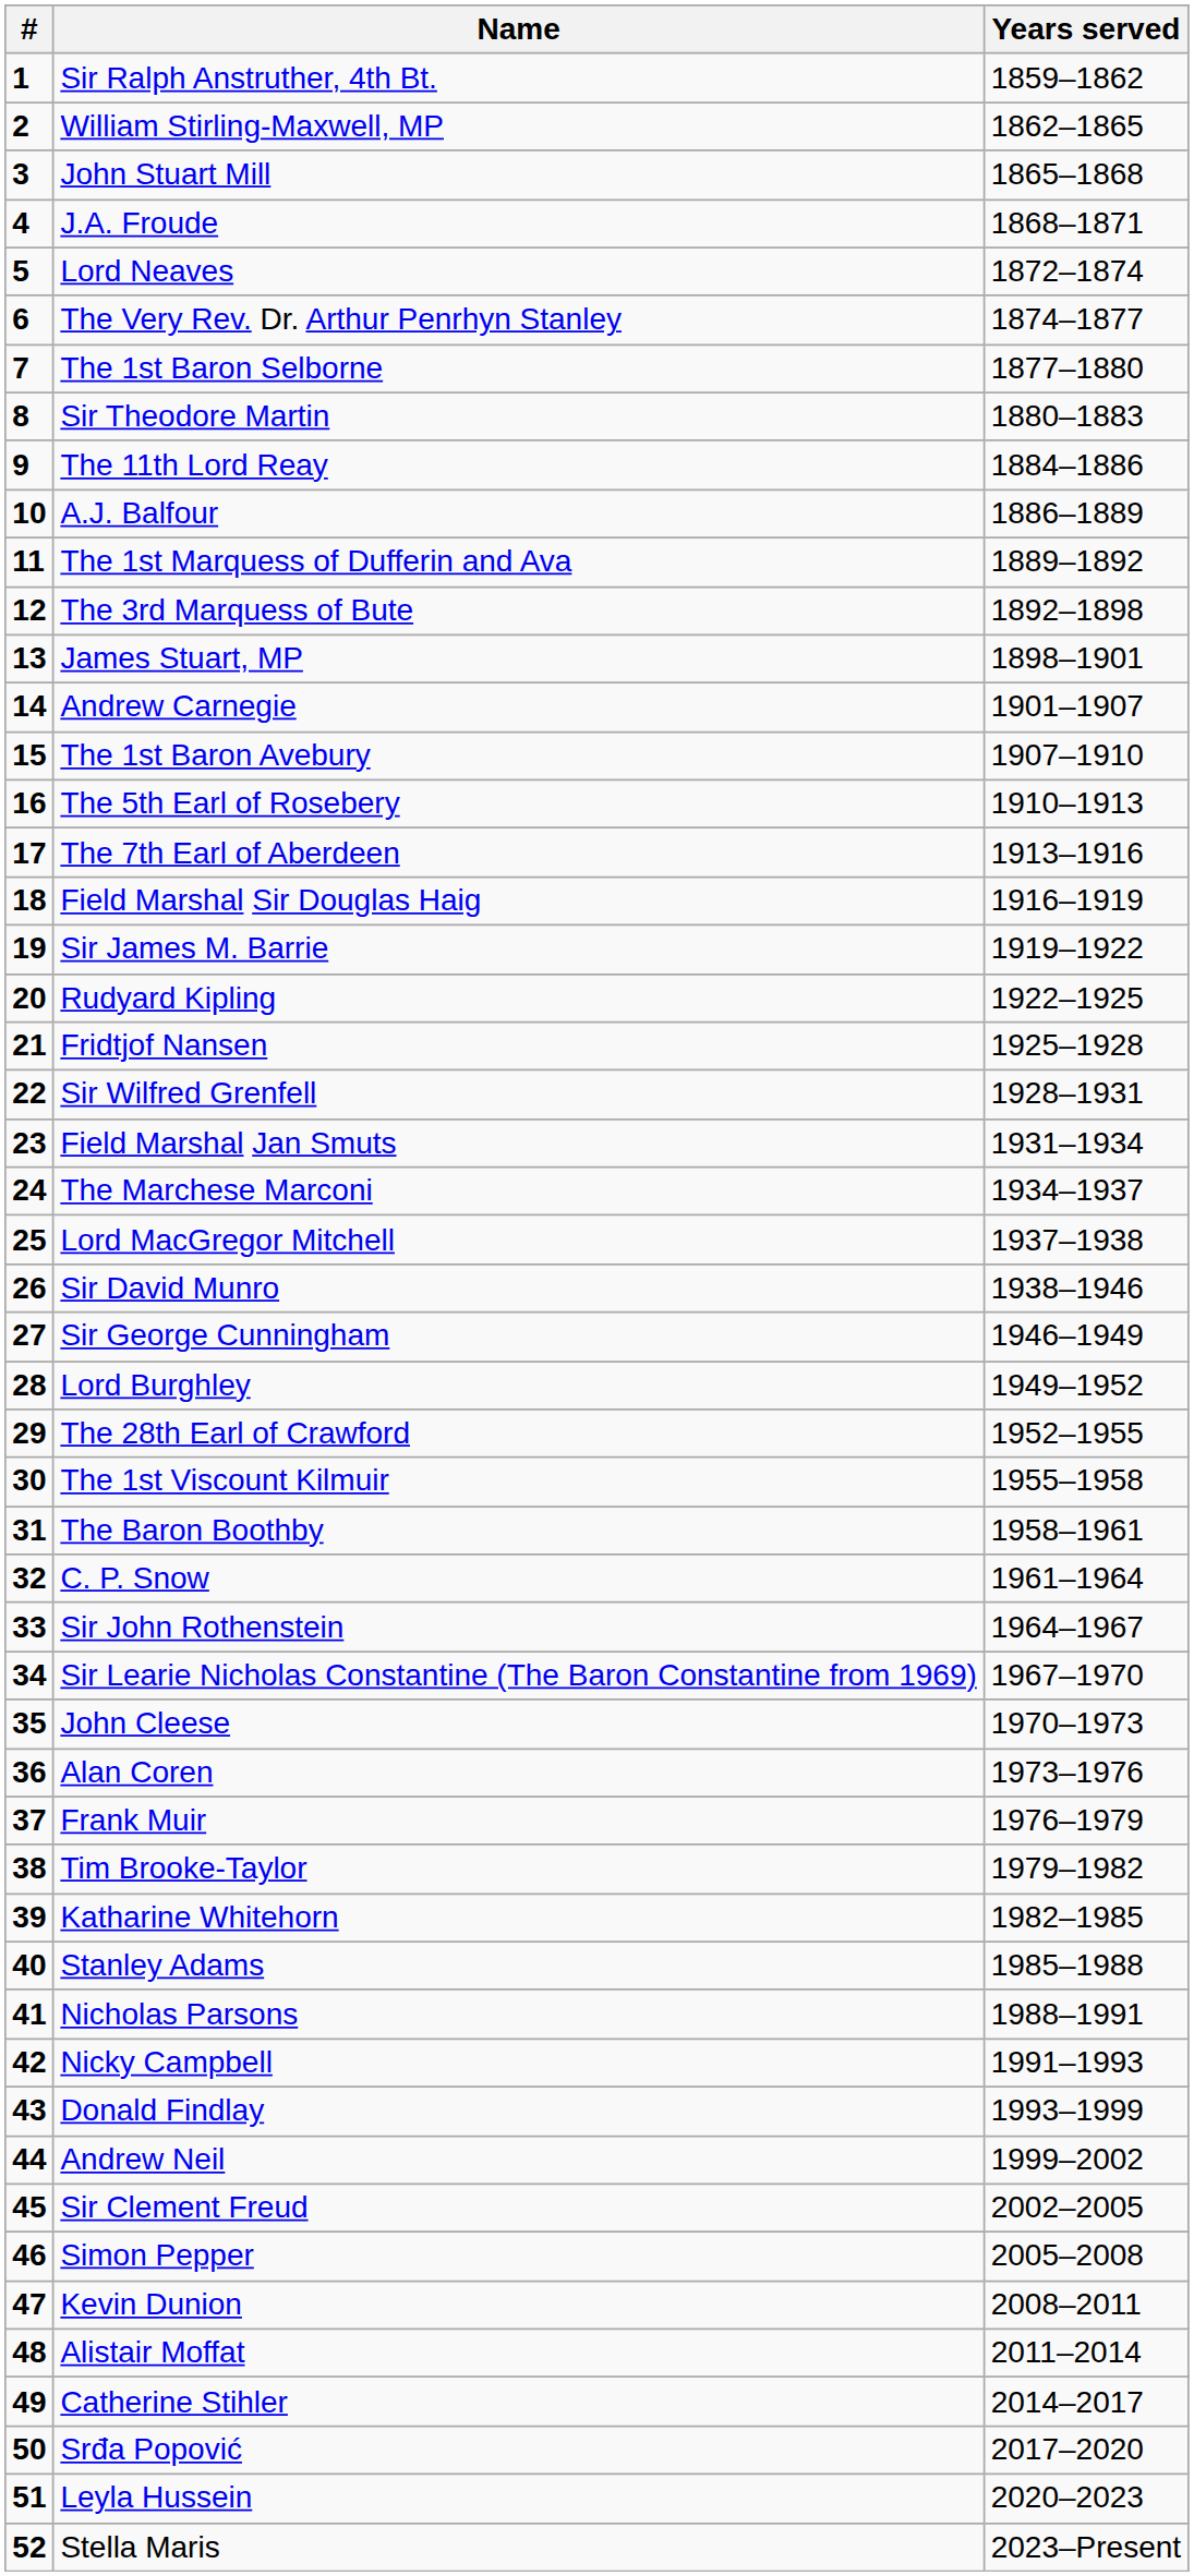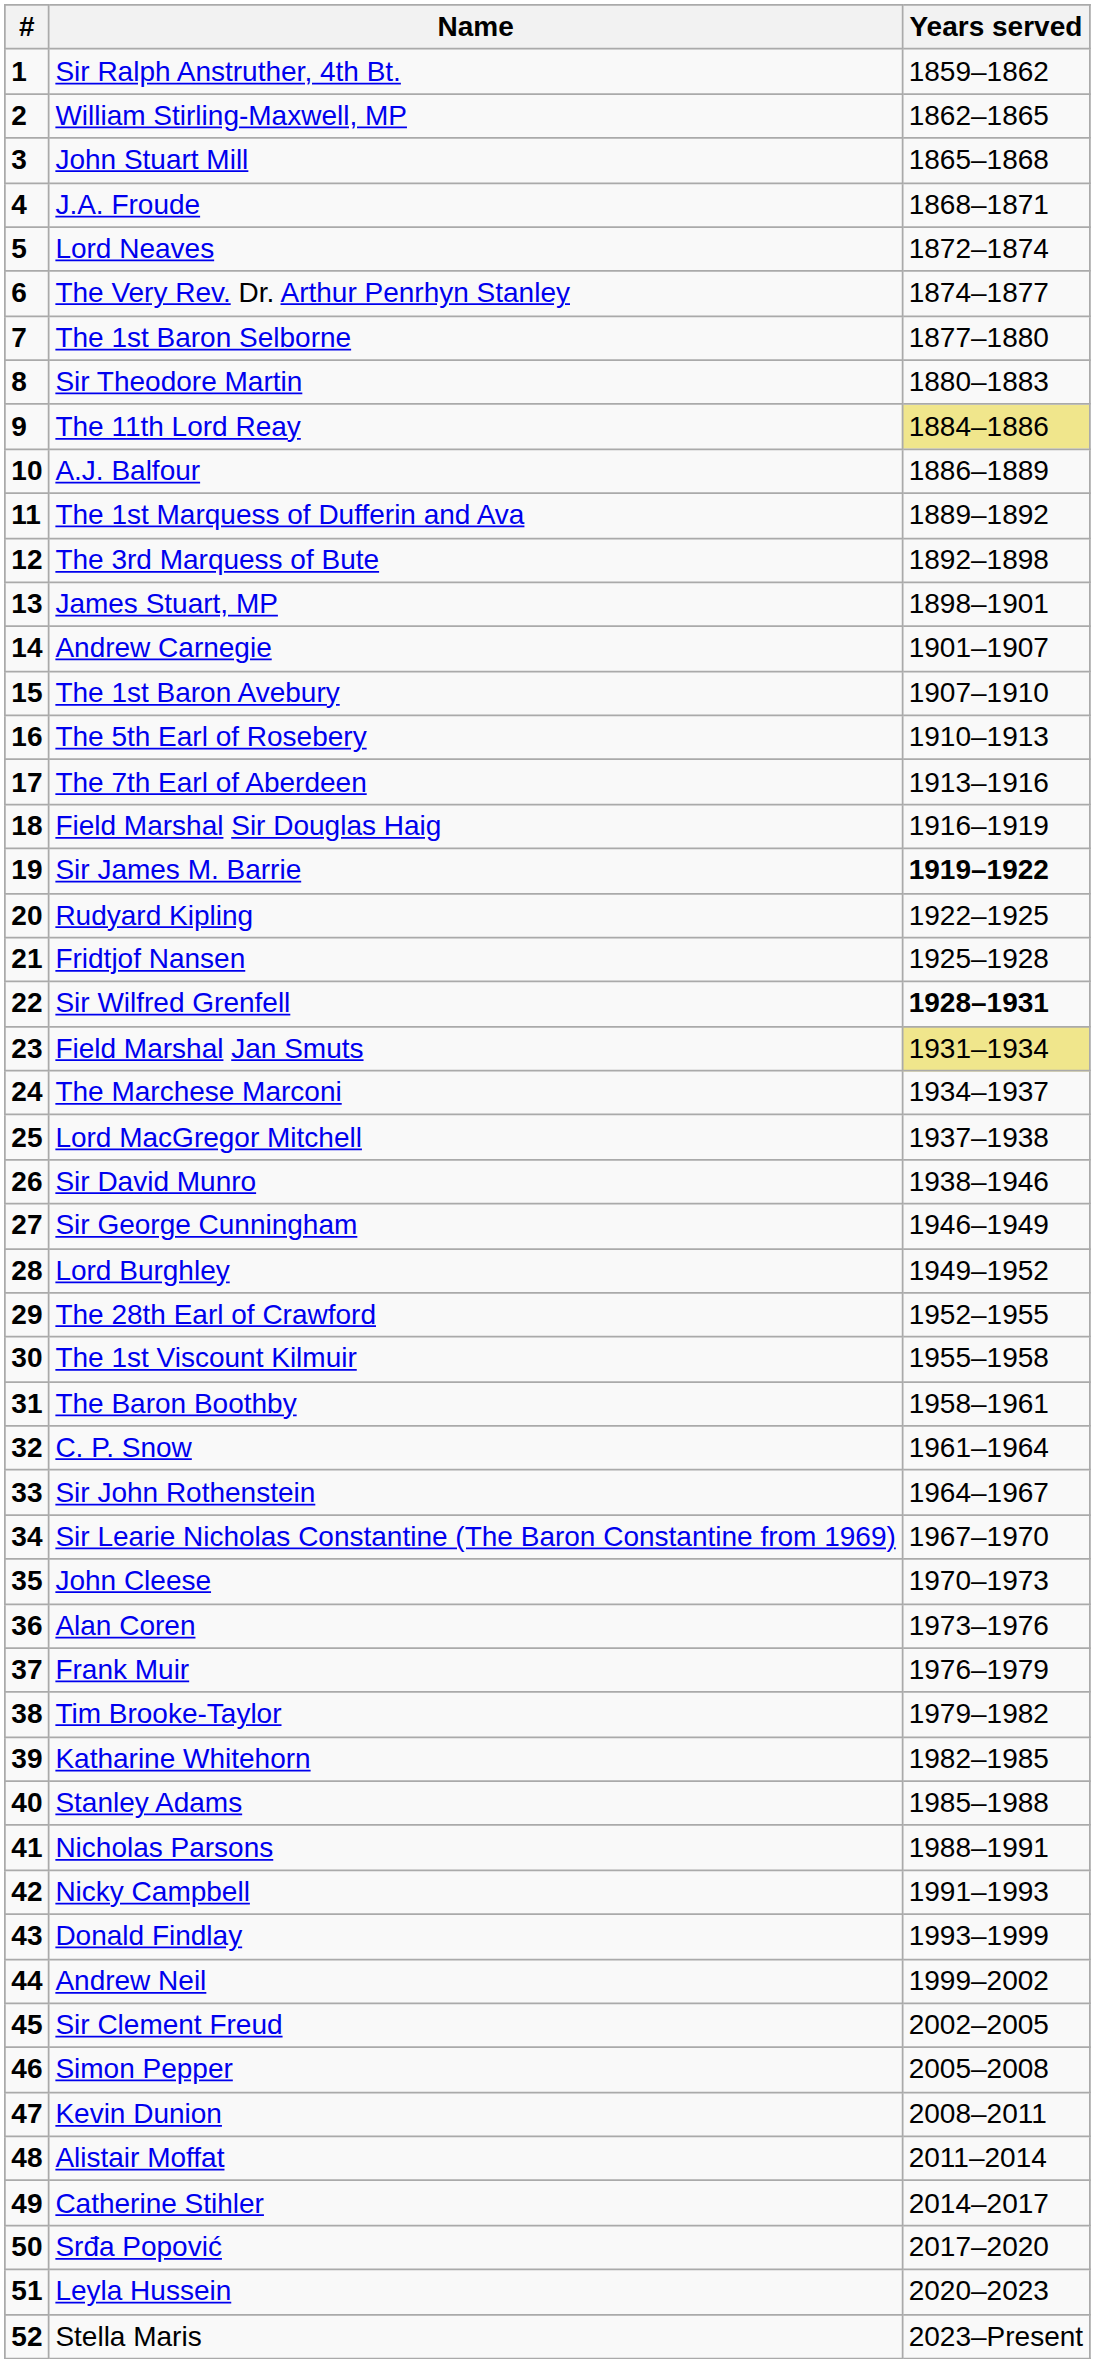The 11th Lord Reay | Years served: no background -> khaki background
Sir James M. Barrie | Years served: normal -> bold
Sir Wilfred Grenfell | Years served: normal -> bold
Field Marshal Jan Smuts | Years served: no background -> khaki background
